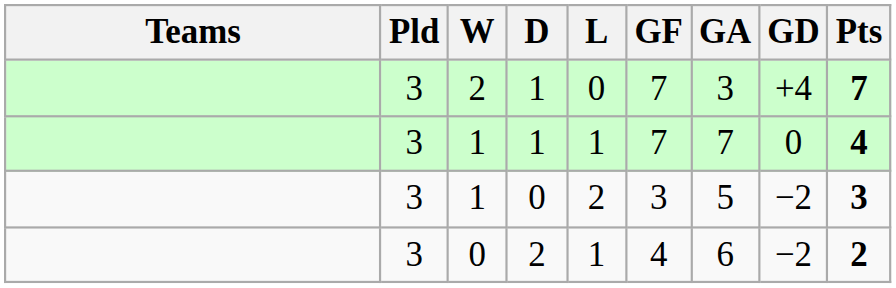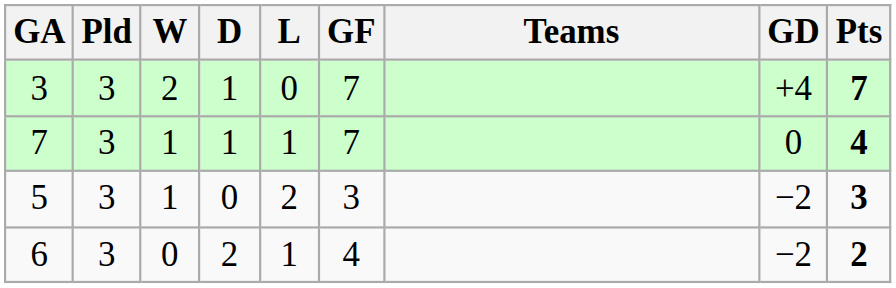columns swapped: Teams <-> GA
